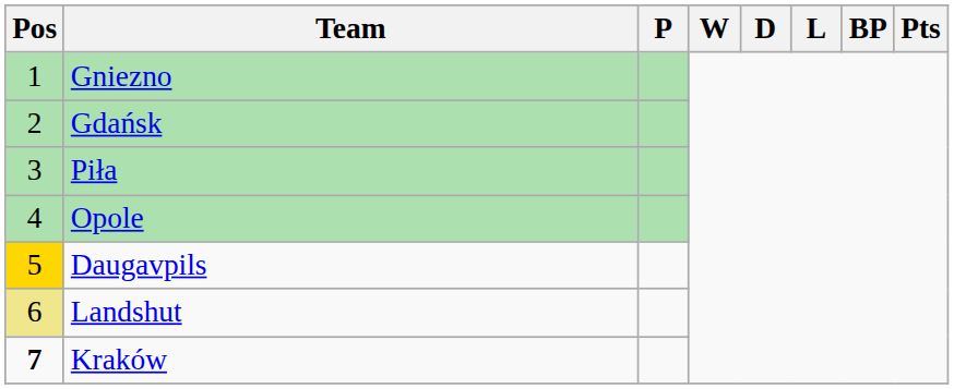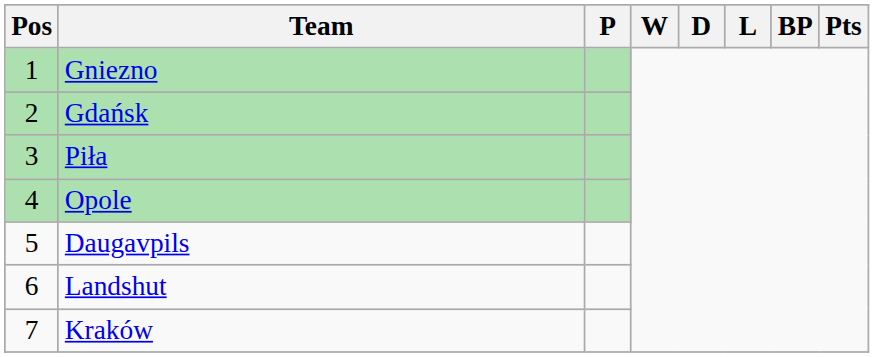Daugavpils | Pos: gold background -> no background
Landshut | Pos: khaki background -> no background
Kraków | Pos: bold -> normal
